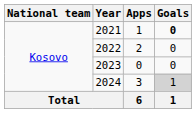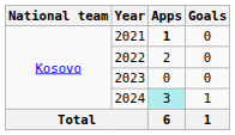2021 | Apps: normal -> bold
2021 | Goals: bold -> normal
2024 | Apps: no background -> paleturquoise background
2024 | Goals: lightgrey background -> no background
